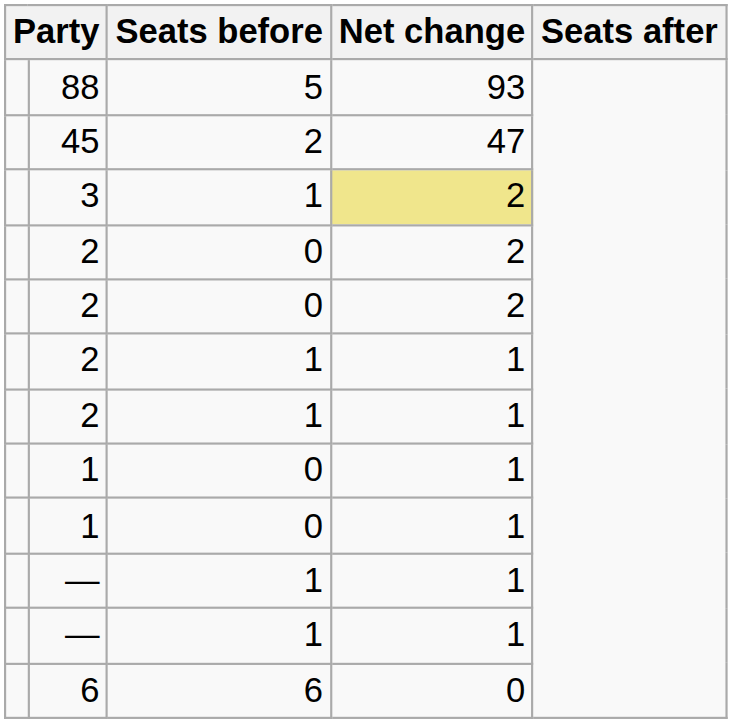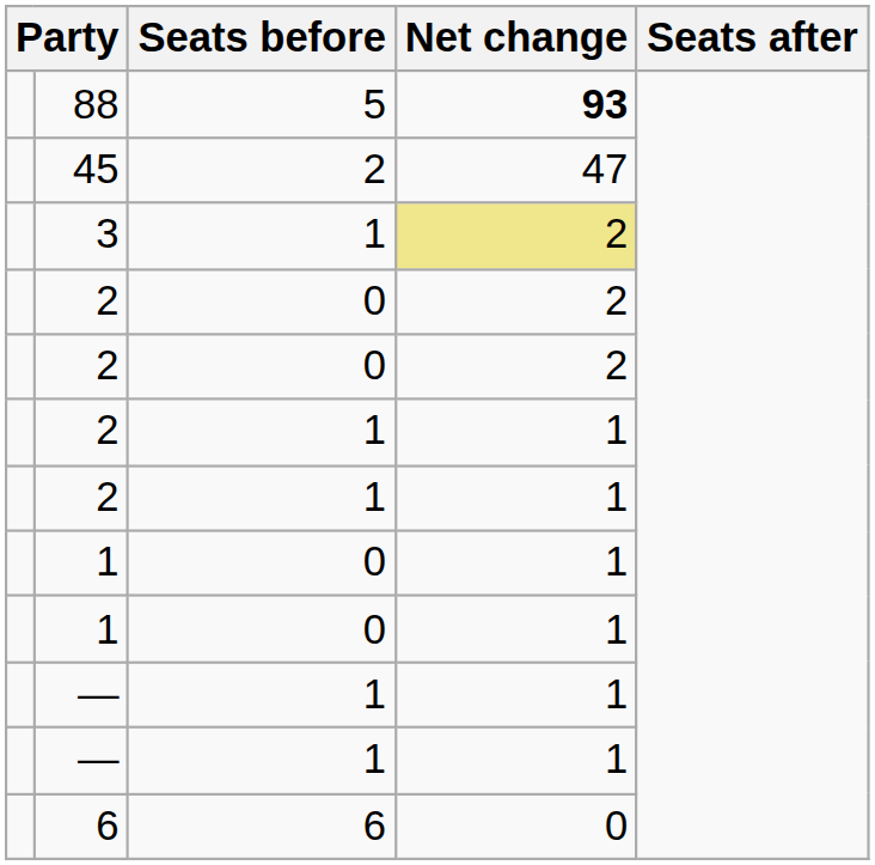88 | Net change: normal -> bold
